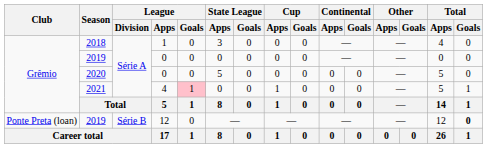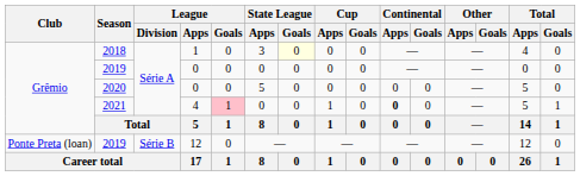2018 | State League / Goals: no background -> lightyellow background
2021 | Continental / Apps: normal -> bold
2019 / 12 | Total / Goals: bold -> normal
